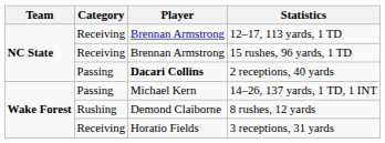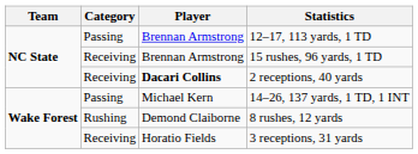12–17, 113 yards, 1 TD | Category: Receiving -> Passing
2 receptions, 40 yards | Category: Passing -> Receiving
